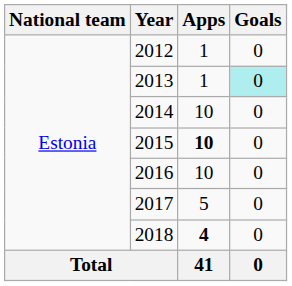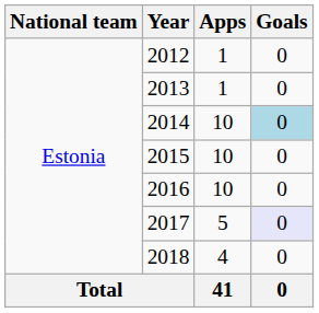2013 | Goals: paleturquoise background -> no background
2014 | Goals: no background -> lightblue background
2015 | Apps: bold -> normal
2017 | Goals: no background -> lavender background
2018 | Apps: bold -> normal
